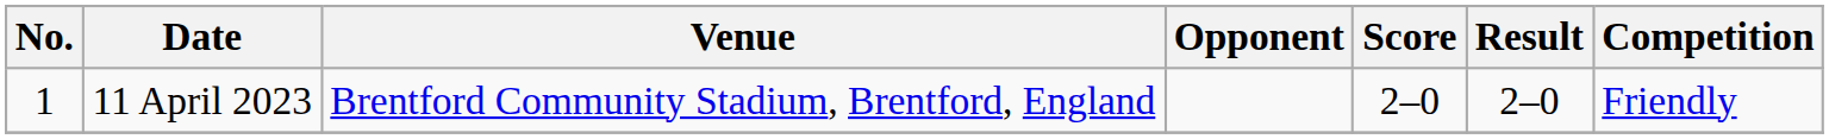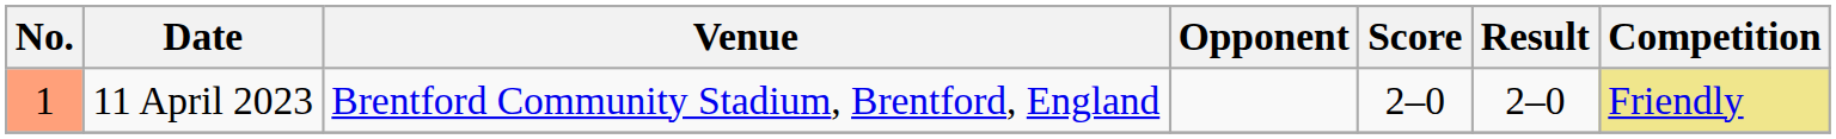11 April 2023 | No.: no background -> lightsalmon background
11 April 2023 | Competition: no background -> khaki background
